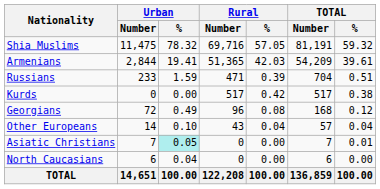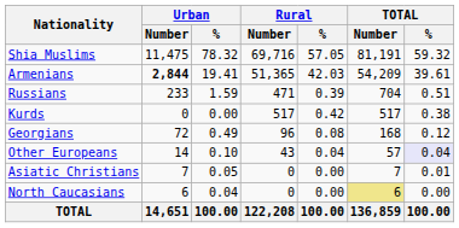Armenians | Urban / Number: normal -> bold
Other Europeans | TOTAL / %: no background -> lavender background
Asiatic Christians | Urban / %: paleturquoise background -> no background
North Caucasians | TOTAL / Number: no background -> khaki background
